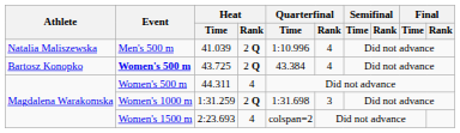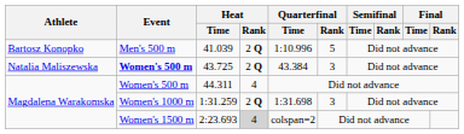41.039 | Athlete: Natalia Maliszewska -> Bartosz Konopko
41.039 | Quarterfinal / Rank: 4 -> 5
43.725 | Athlete: Bartosz Konopko -> Natalia Maliszewska
43.725 | Quarterfinal / Rank: 4 -> 3
2:23.693 | Heat / Rank: no background -> lightgrey background
